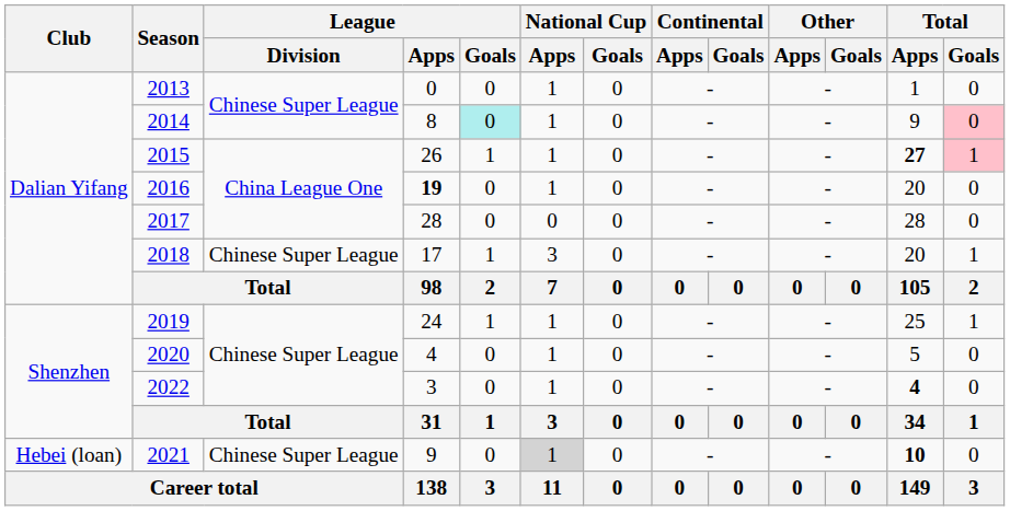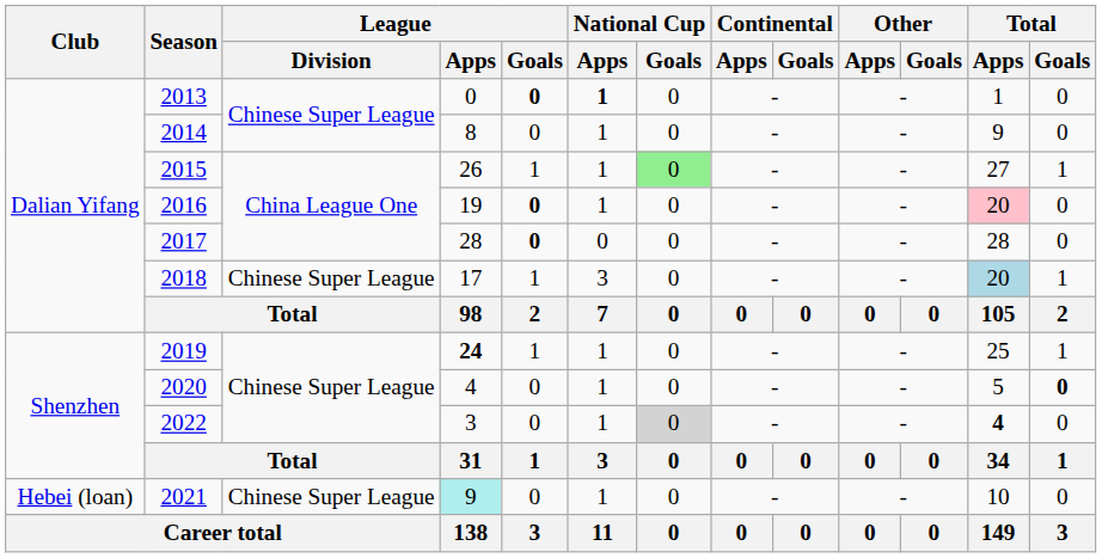2013 | League / Goals: normal -> bold
2013 | National Cup / Apps: normal -> bold
2014 | League / Goals: paleturquoise background -> no background
2014 | Total / Goals: pink background -> no background
2015 | National Cup / Goals: no background -> lightgreen background
2015 | Total / Apps: bold -> normal
2015 | Total / Goals: pink background -> no background
2016 | League / Apps: bold -> normal
2016 | League / Goals: normal -> bold
2016 | Total / Apps: no background -> pink background
2017 | League / Goals: normal -> bold
2018 | Total / Apps: no background -> lightblue background
2019 | League / Apps: normal -> bold
2020 | Total / Goals: normal -> bold
2022 | National Cup / Goals: no background -> lightgrey background
2021 | League / Apps: no background -> paleturquoise background
2021 | National Cup / Apps: lightgrey background -> no background
2021 | Total / Apps: bold -> normal
